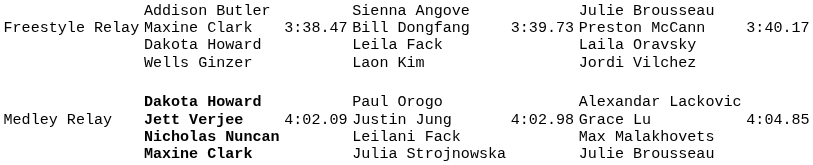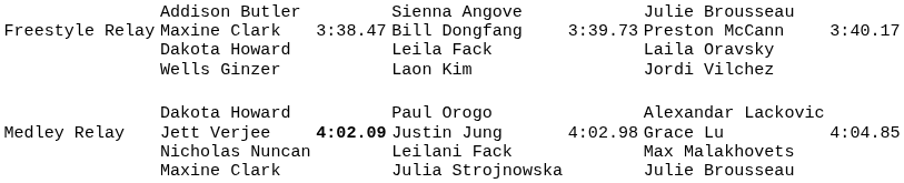Medley Relay | column 2: bold -> normal
Medley Relay | column 3: normal -> bold
